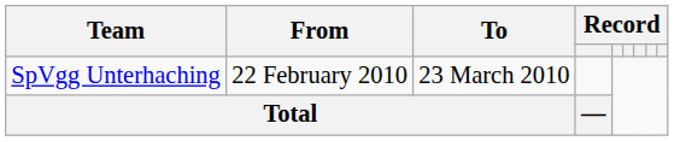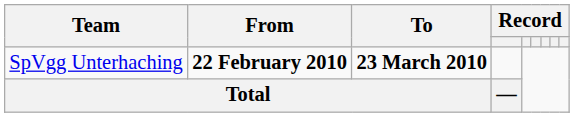SpVgg Unterhaching | From: normal -> bold
SpVgg Unterhaching | To: normal -> bold
